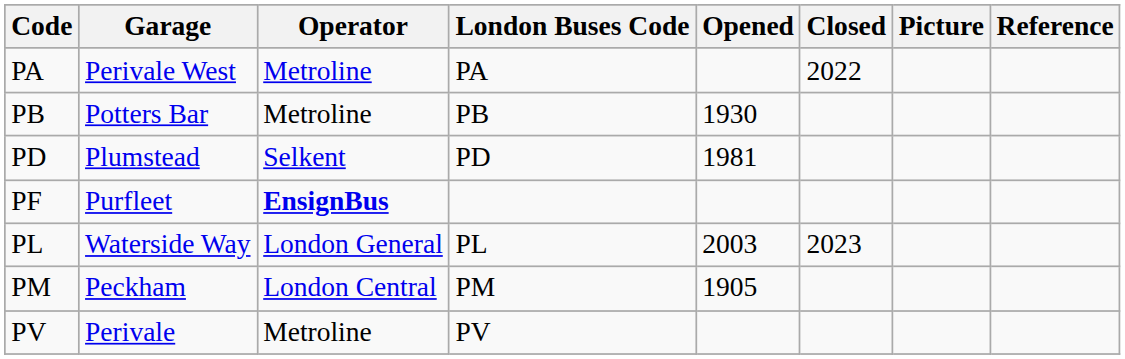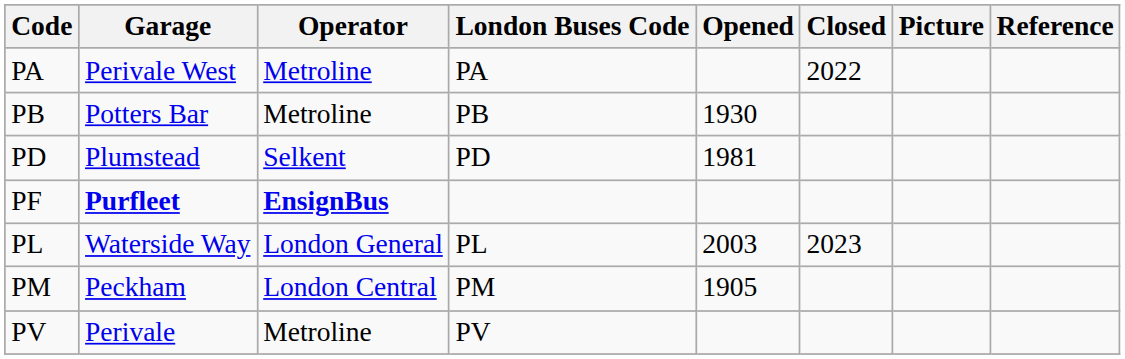PF | Garage: normal -> bold
